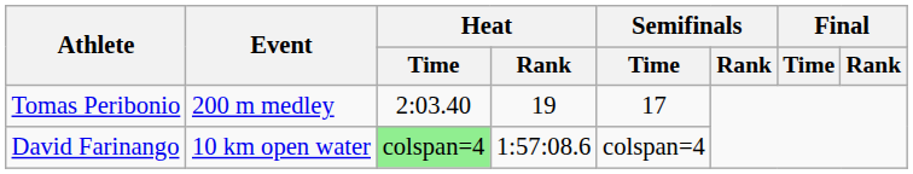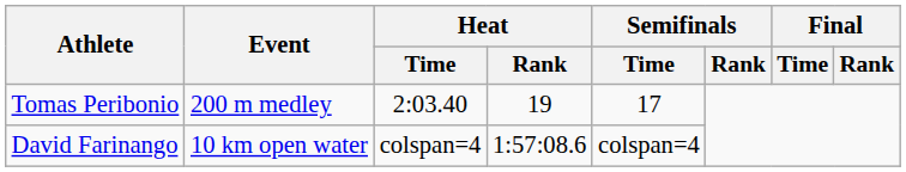David Farinango | Heat / Time: lightgreen background -> no background
